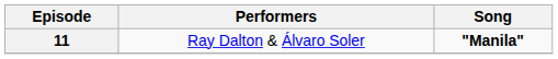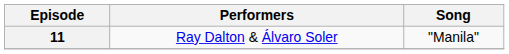11 | Song: bold -> normal
